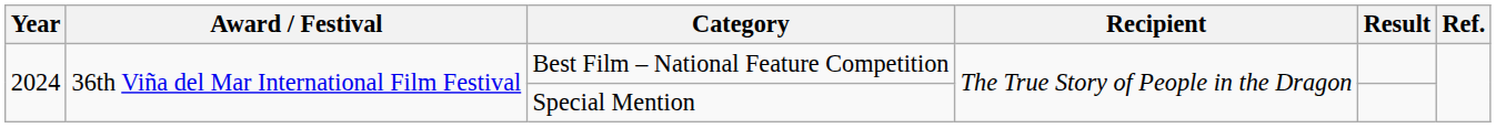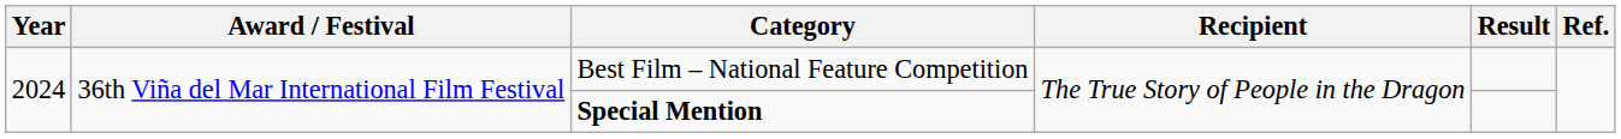Special Mention | Category: normal -> bold
